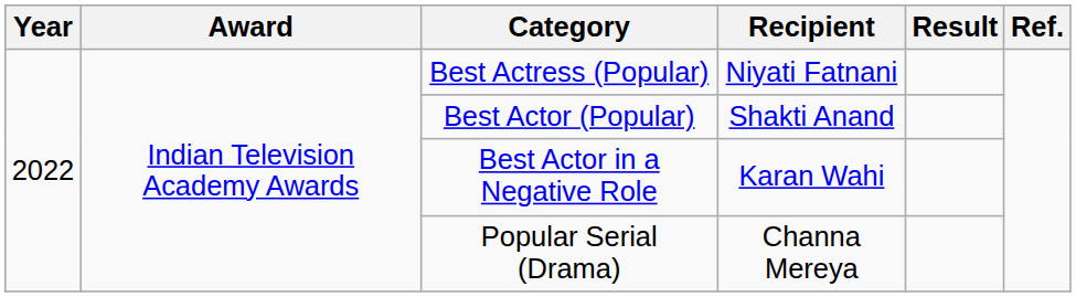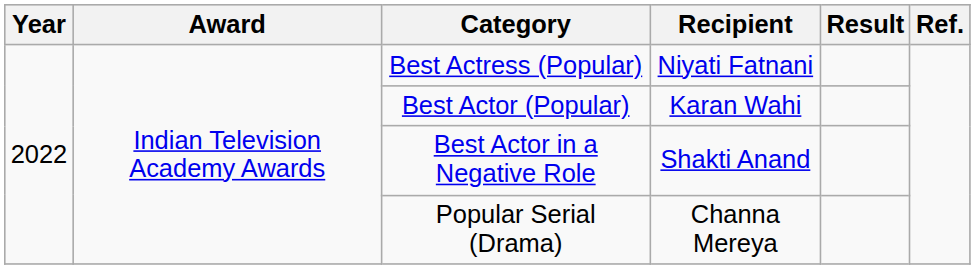Best Actor (Popular) | Recipient: Shakti Anand -> Karan Wahi
Best Actor in a Negative Role | Recipient: Karan Wahi -> Shakti Anand
